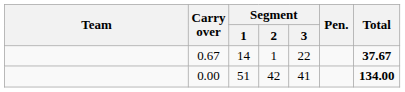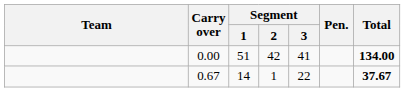rows swapped: 0.67 <-> 0.00
